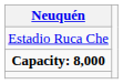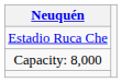Capacity: 8,000 | Neuquén: bold -> normal
